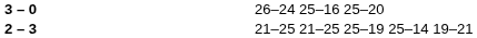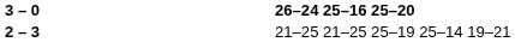3 – 0 | column 2: normal -> bold
